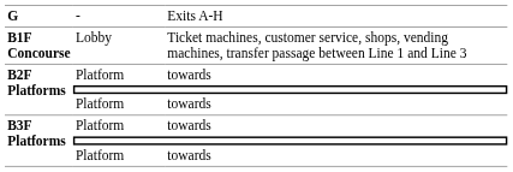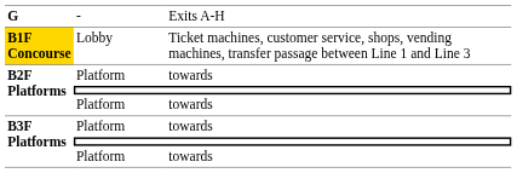B1F Concourse | column 1: no background -> gold background
